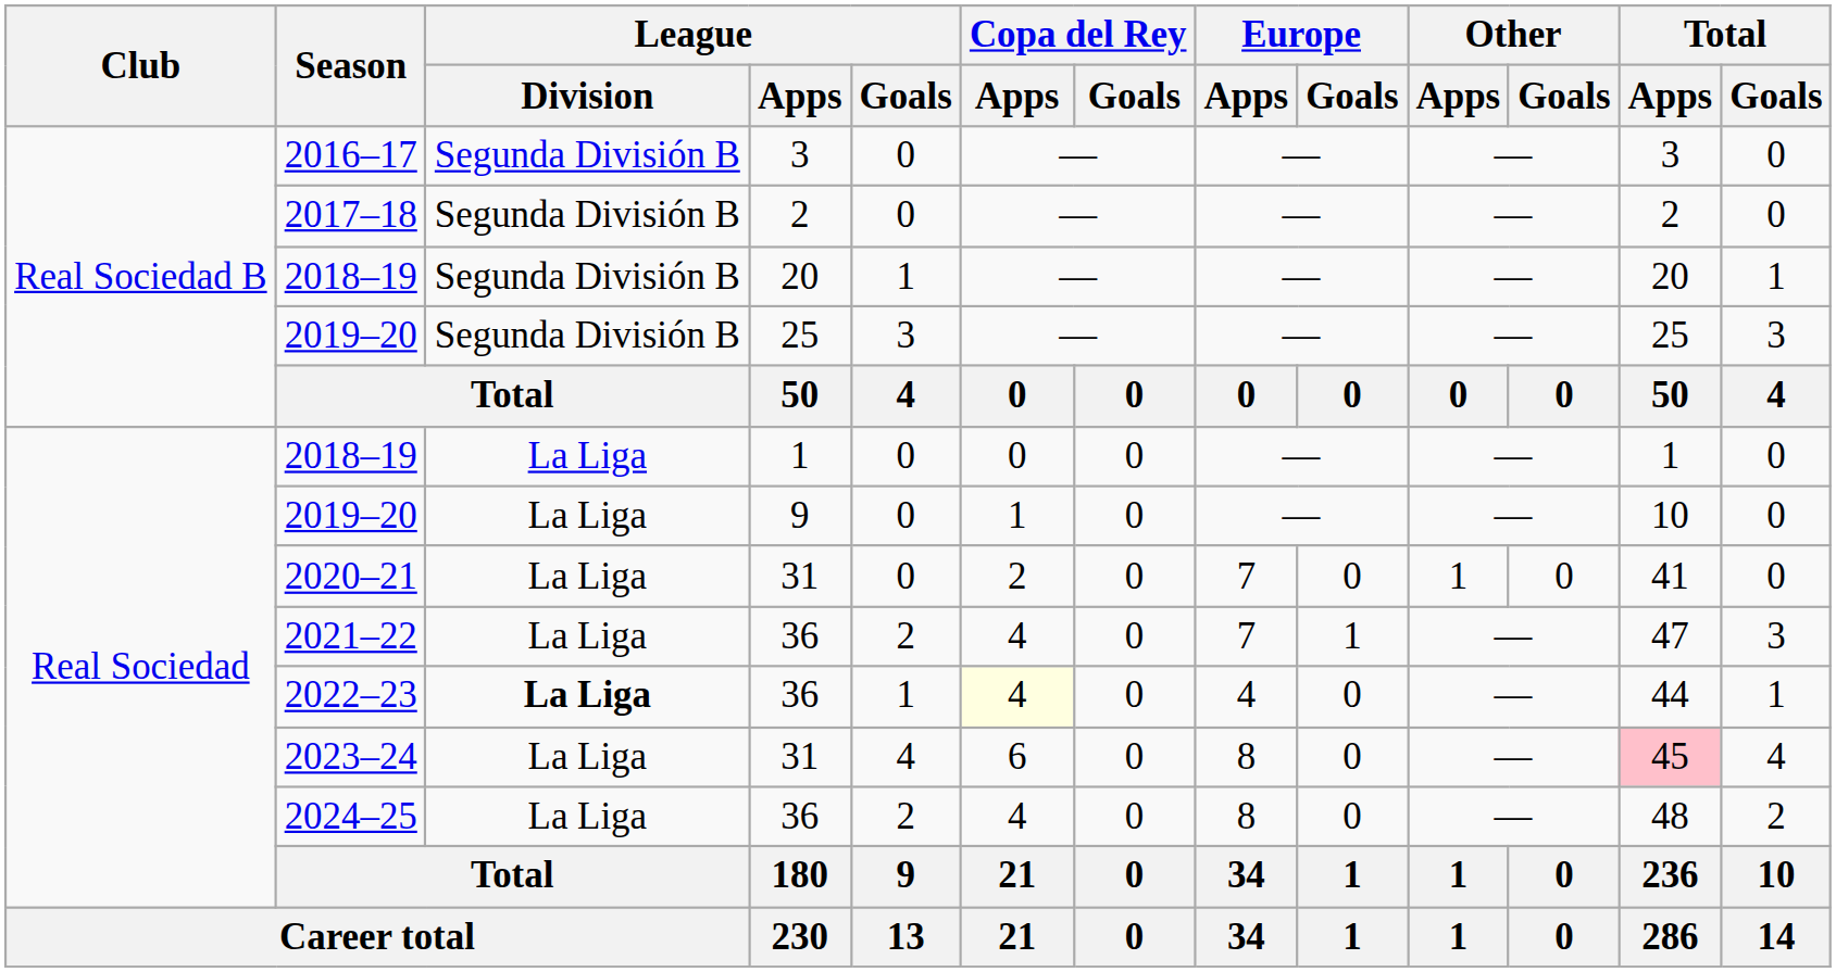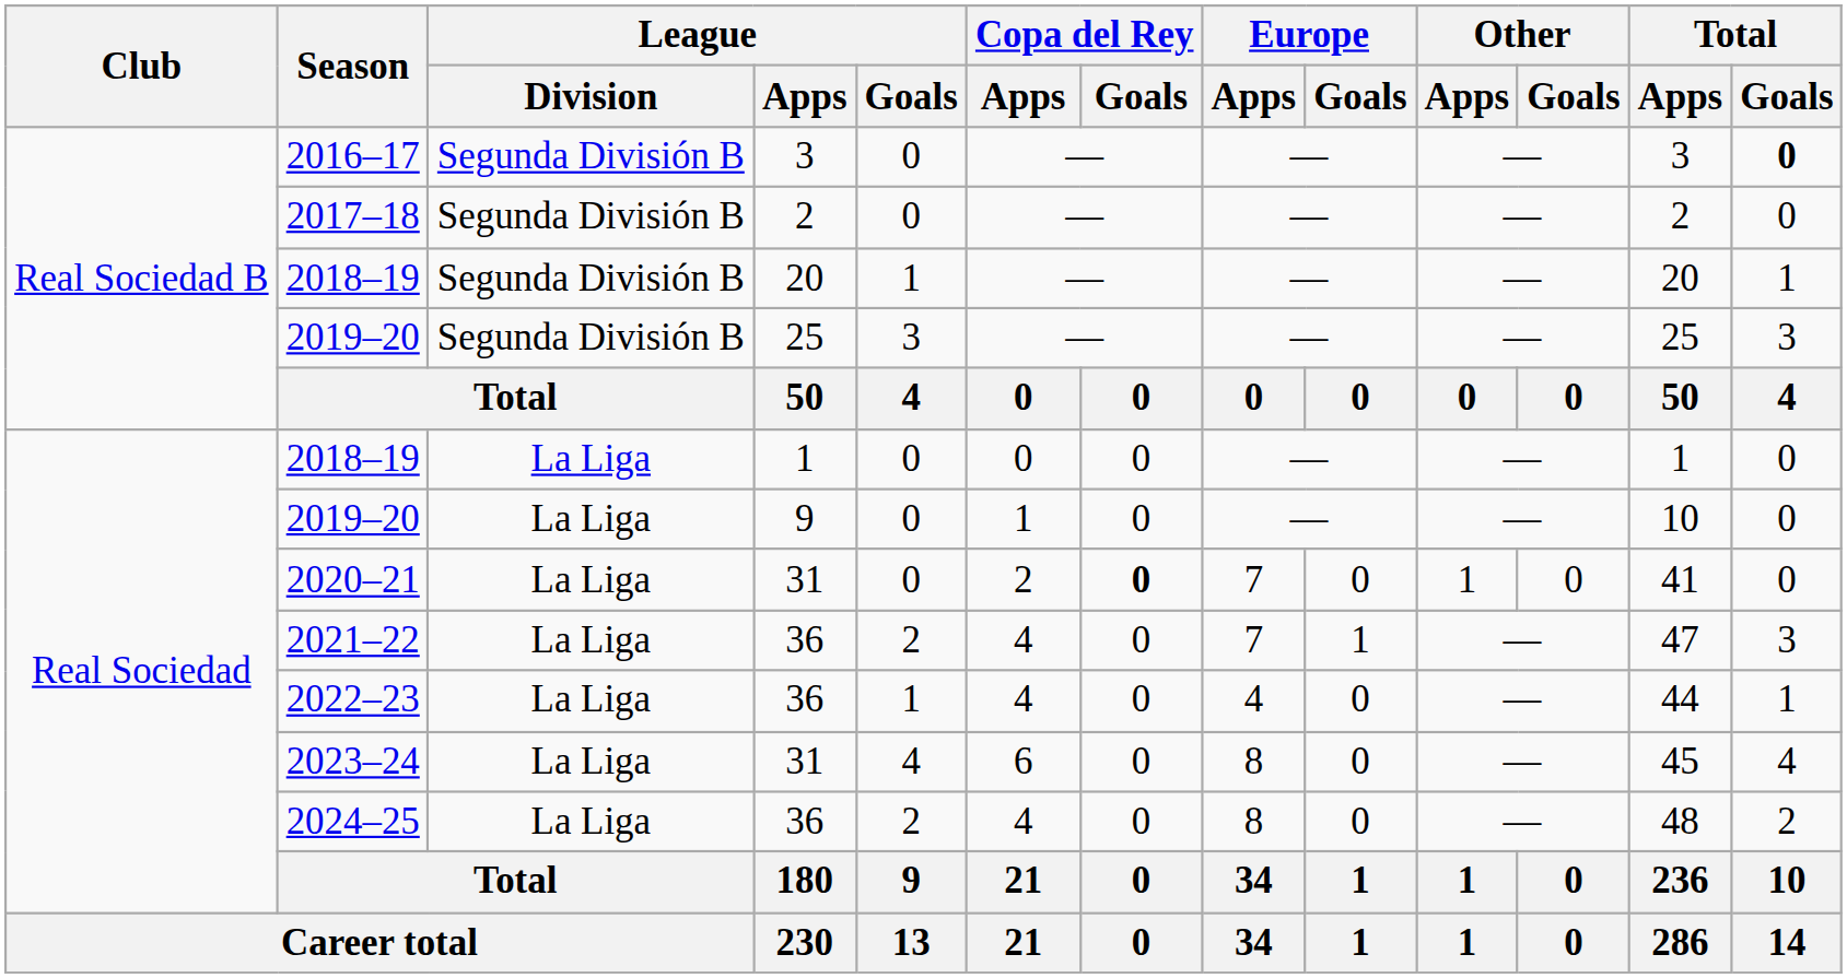2016–17 | Total / Goals: normal -> bold
2020–21 | Copa del Rey / Goals: normal -> bold
2022–23 | League / Division: bold -> normal
2022–23 | Copa del Rey / Apps: lightyellow background -> no background
2023–24 | Total / Apps: pink background -> no background
